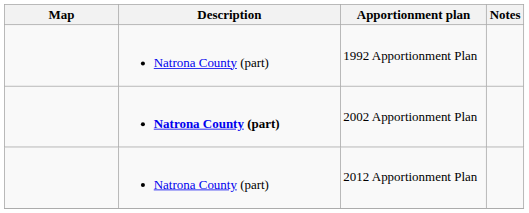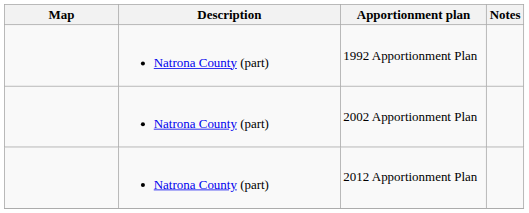2002 Apportionment Plan | Description: bold -> normal
